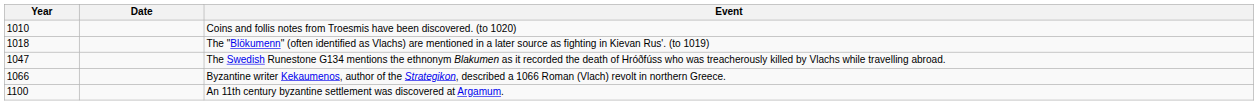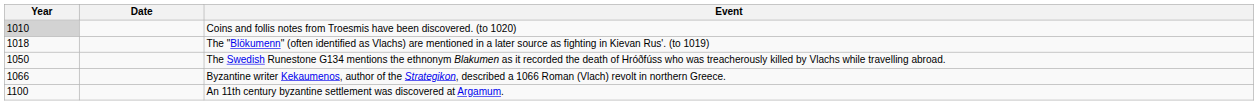row 2 | Year: no background -> lightgrey background
row 4 | Year: 1047 -> 1050
